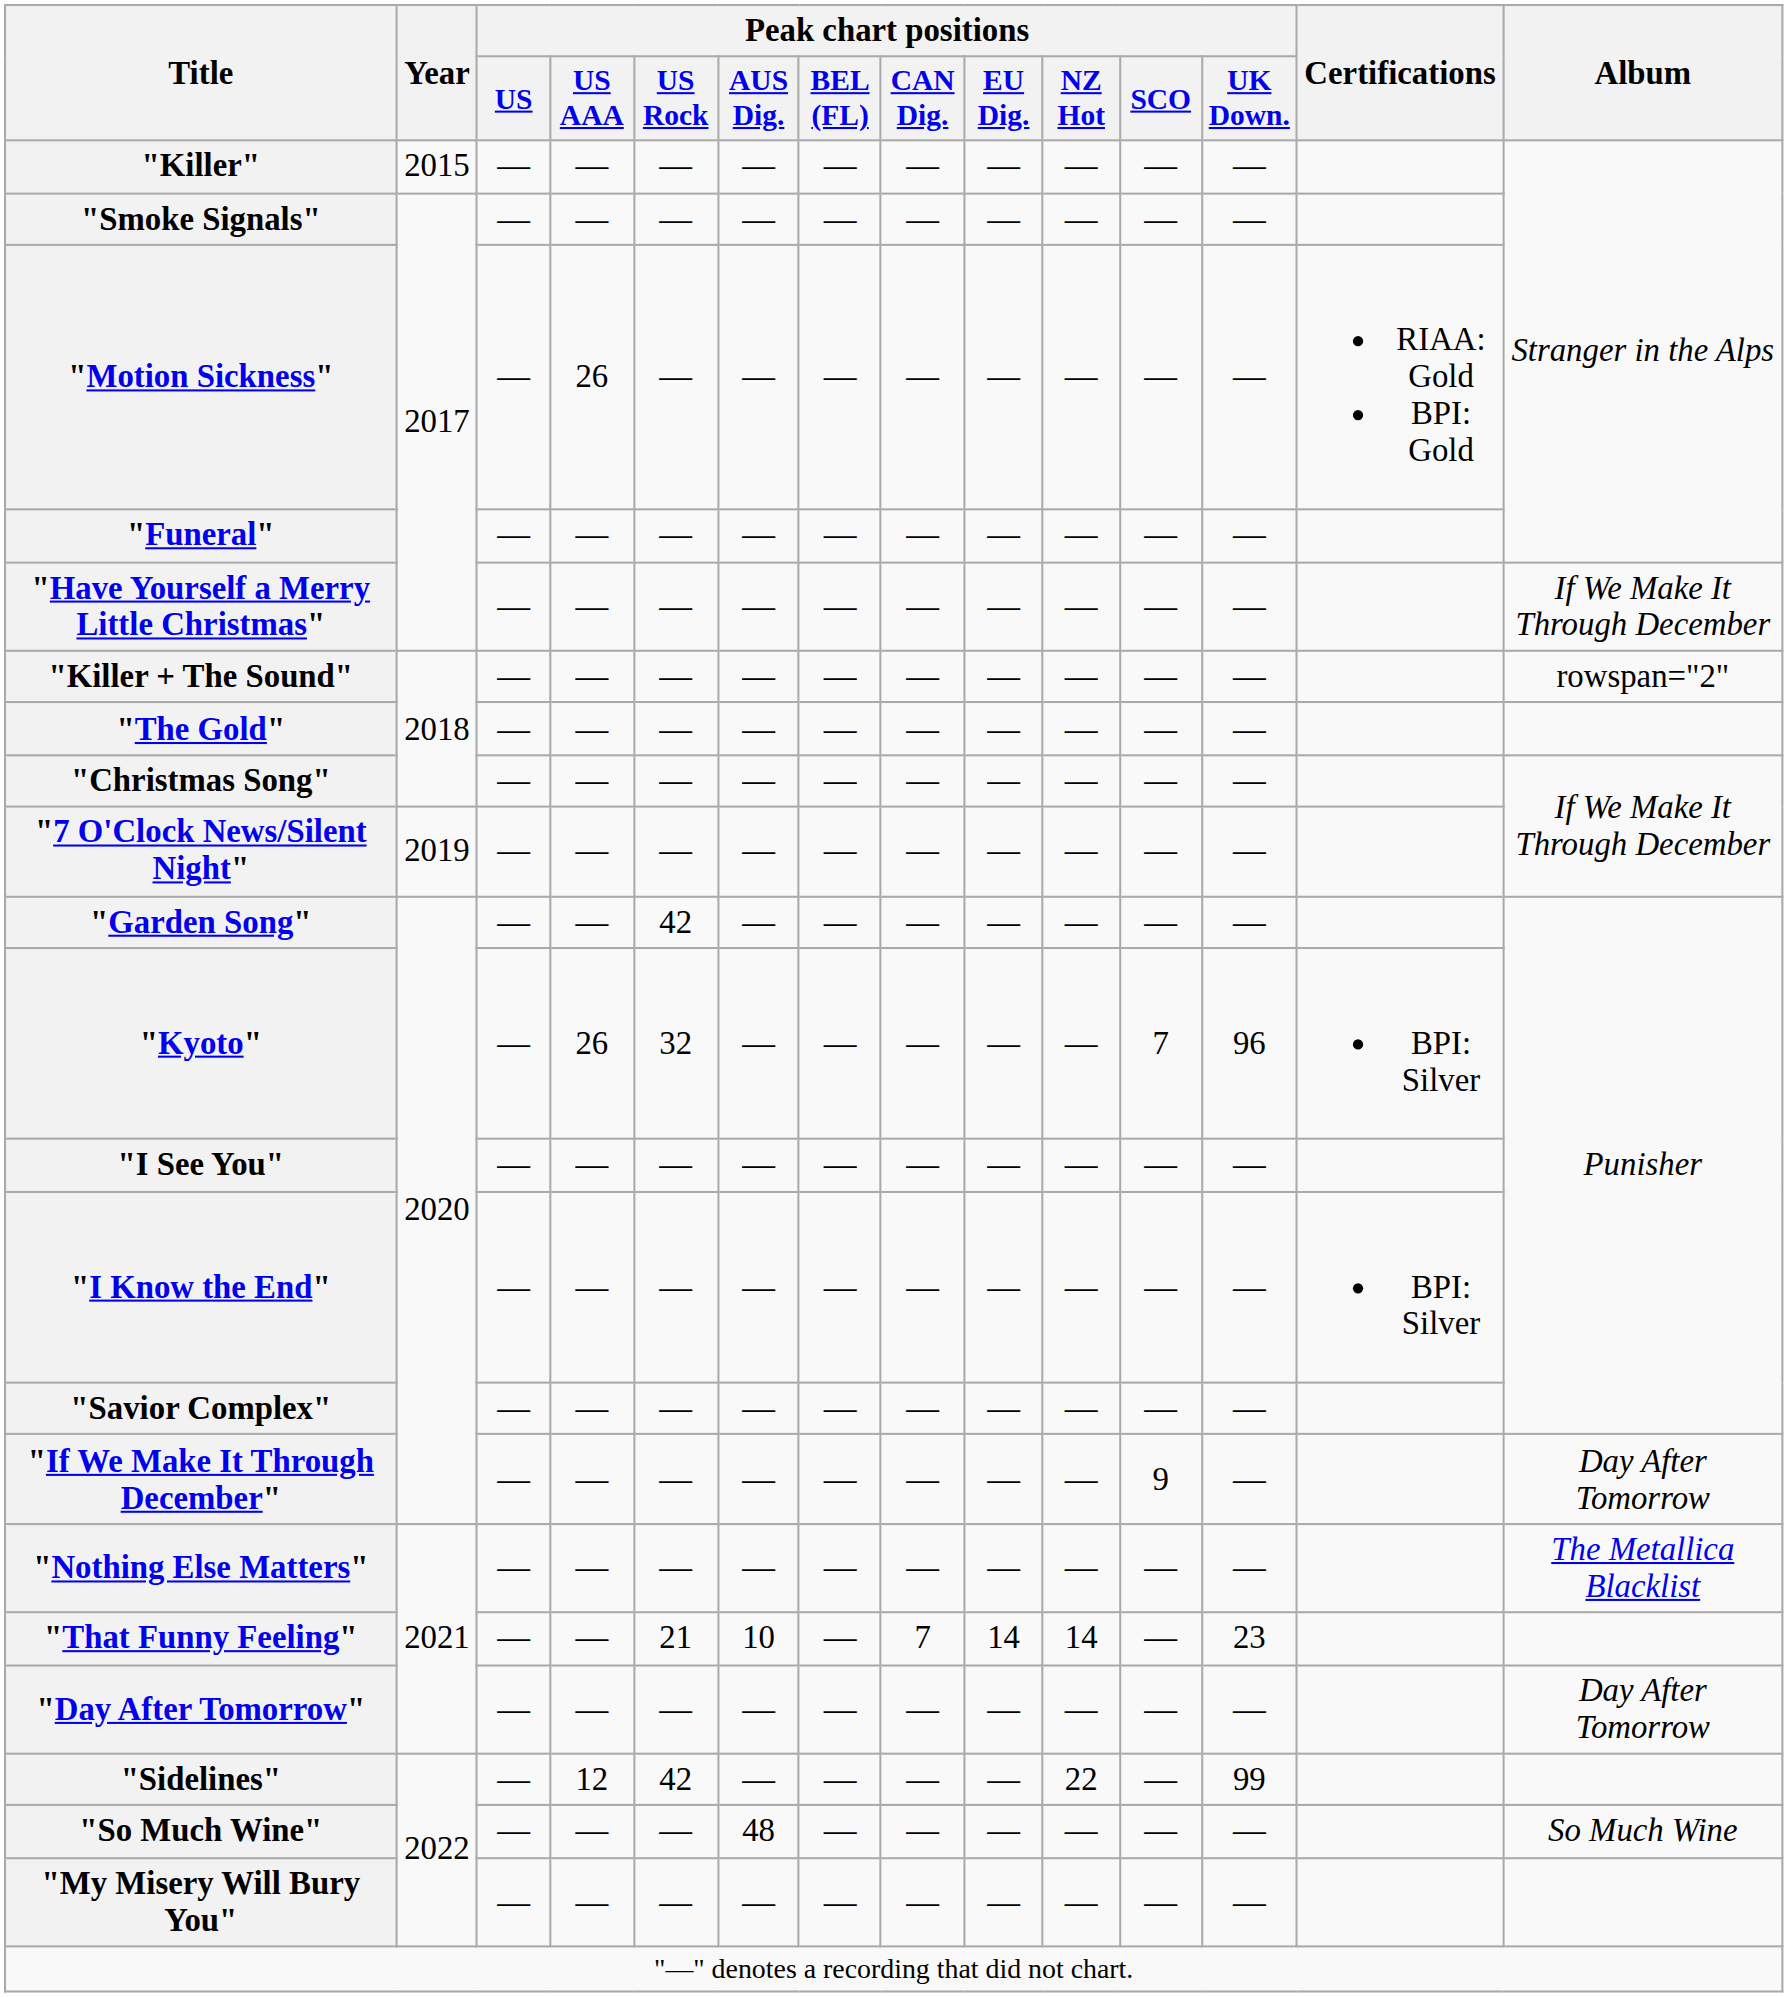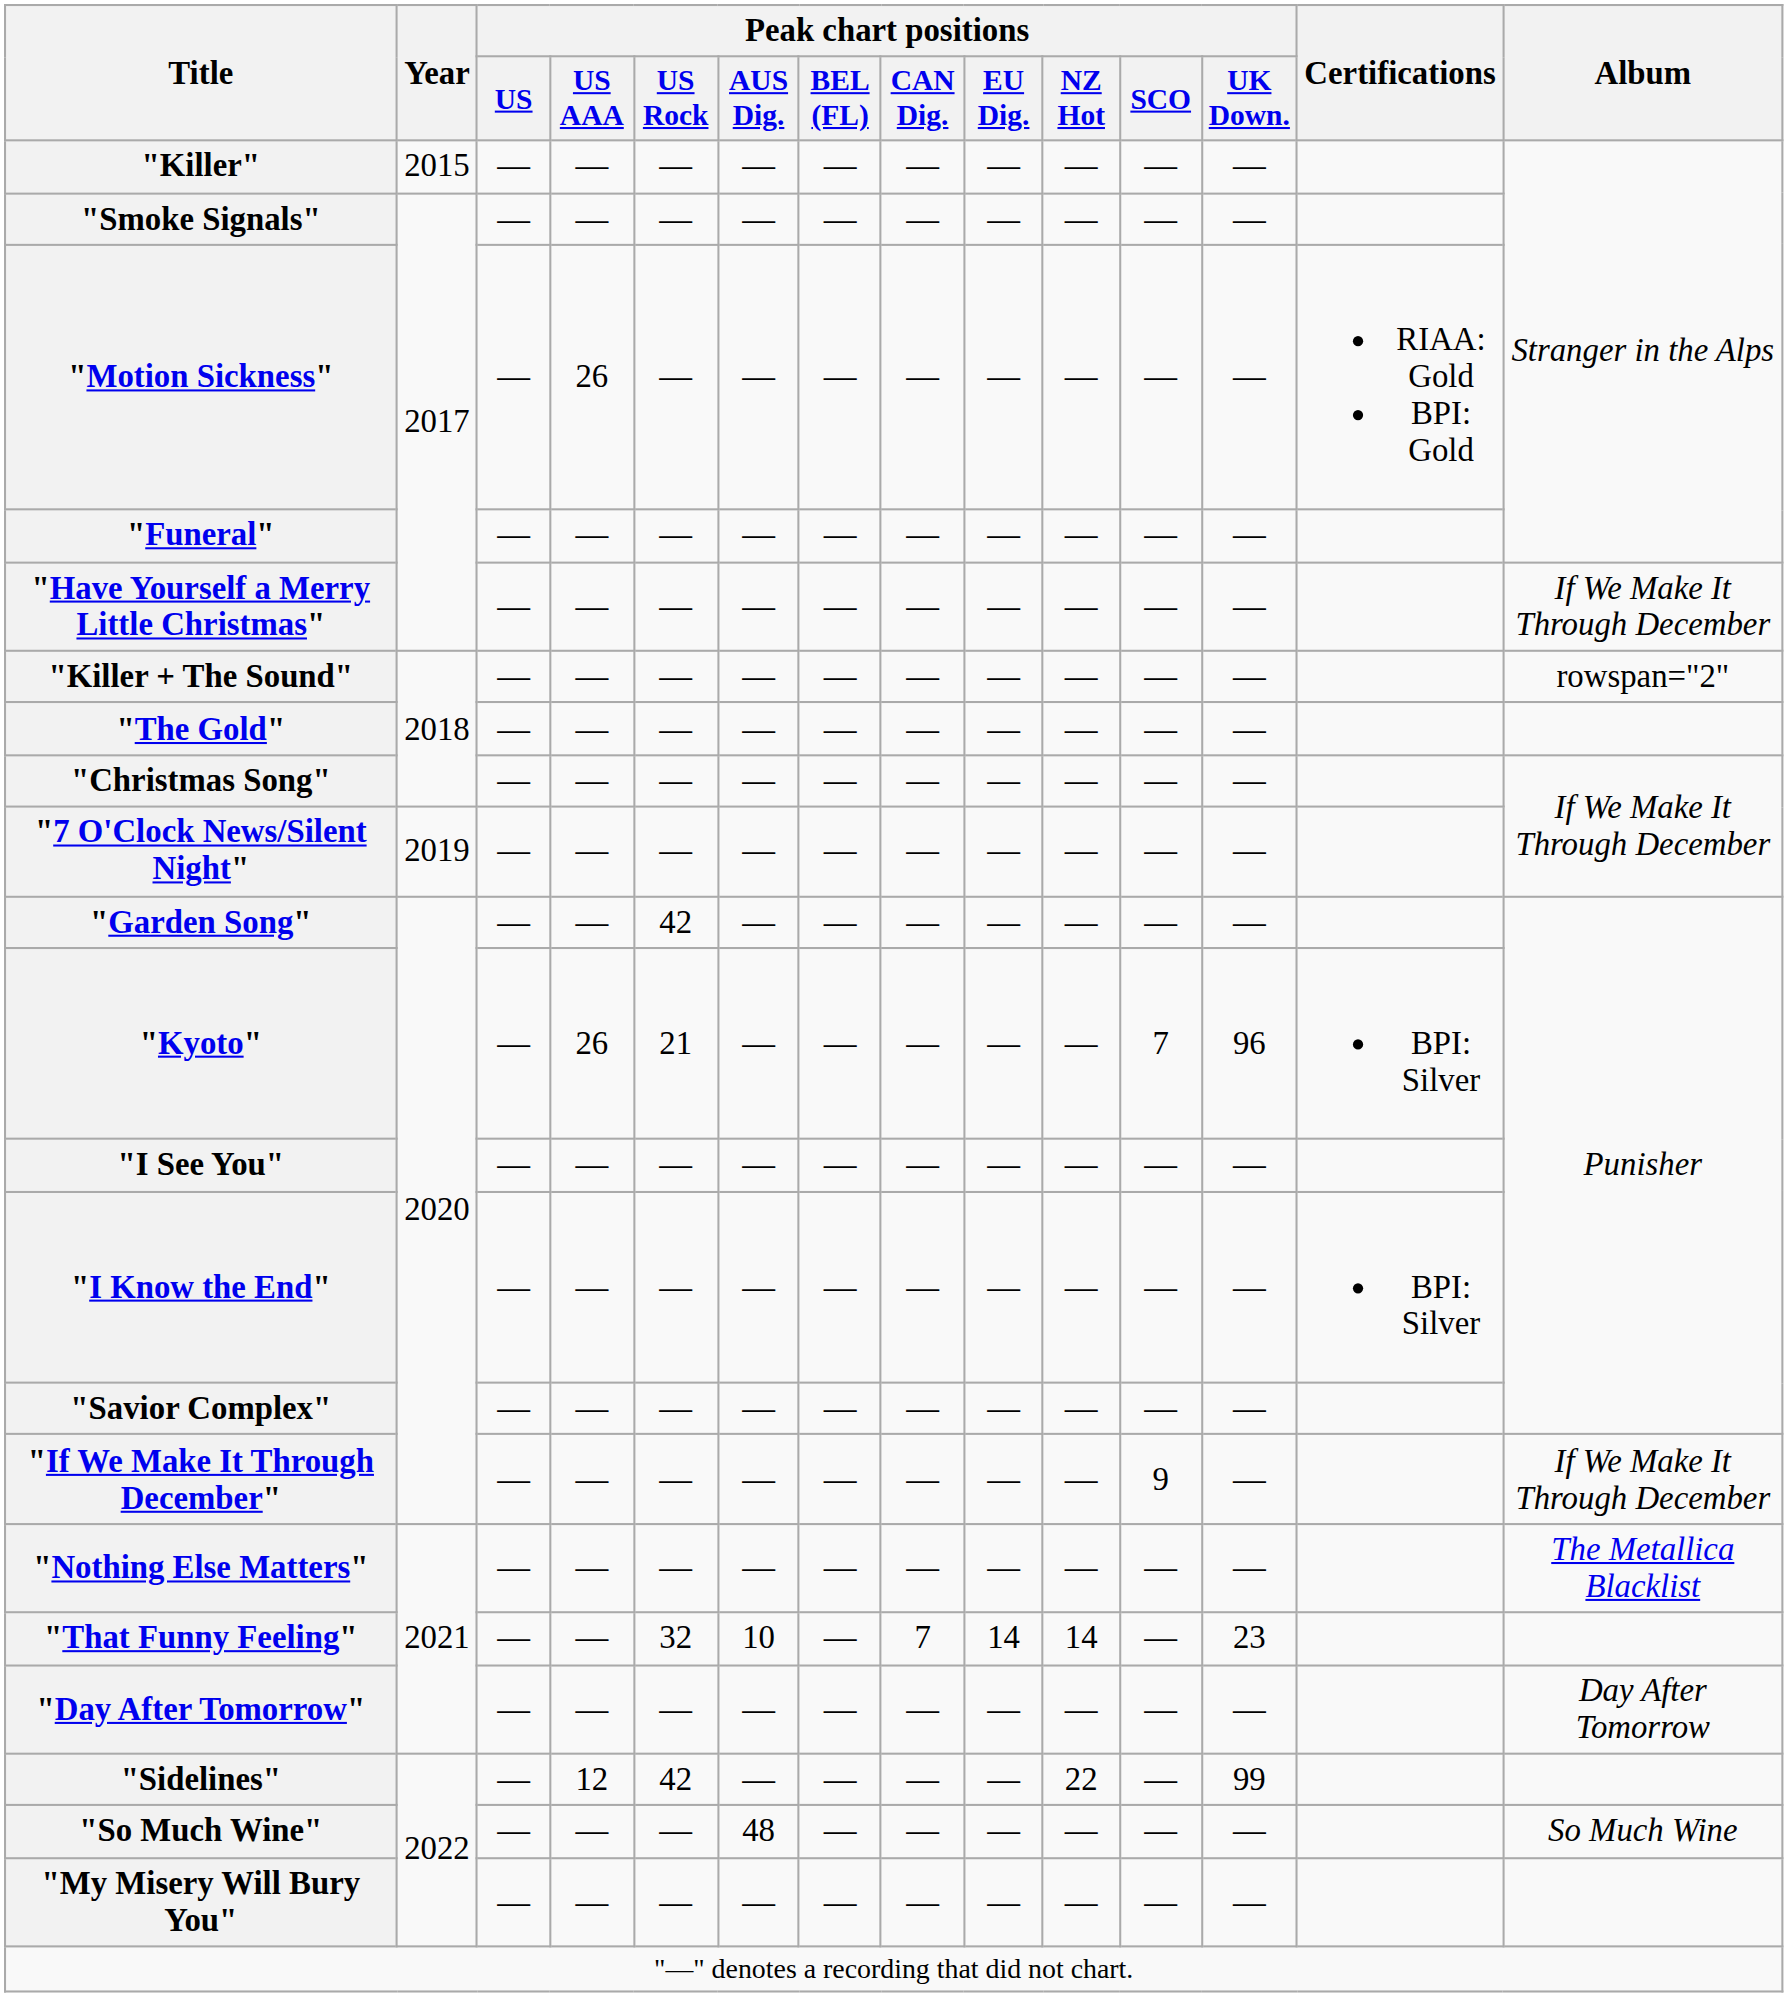"Kyoto" | Peak chart positions / US Rock: 32 -> 21
"If We Make It Through December" | Album: Day After Tomorrow -> If We Make It Through December
"That Funny Feeling" | Peak chart positions / US Rock: 21 -> 32
